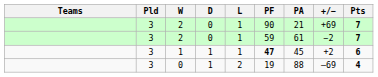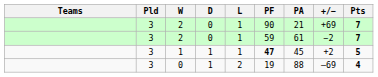row 4 | Pts: 6 -> 5
